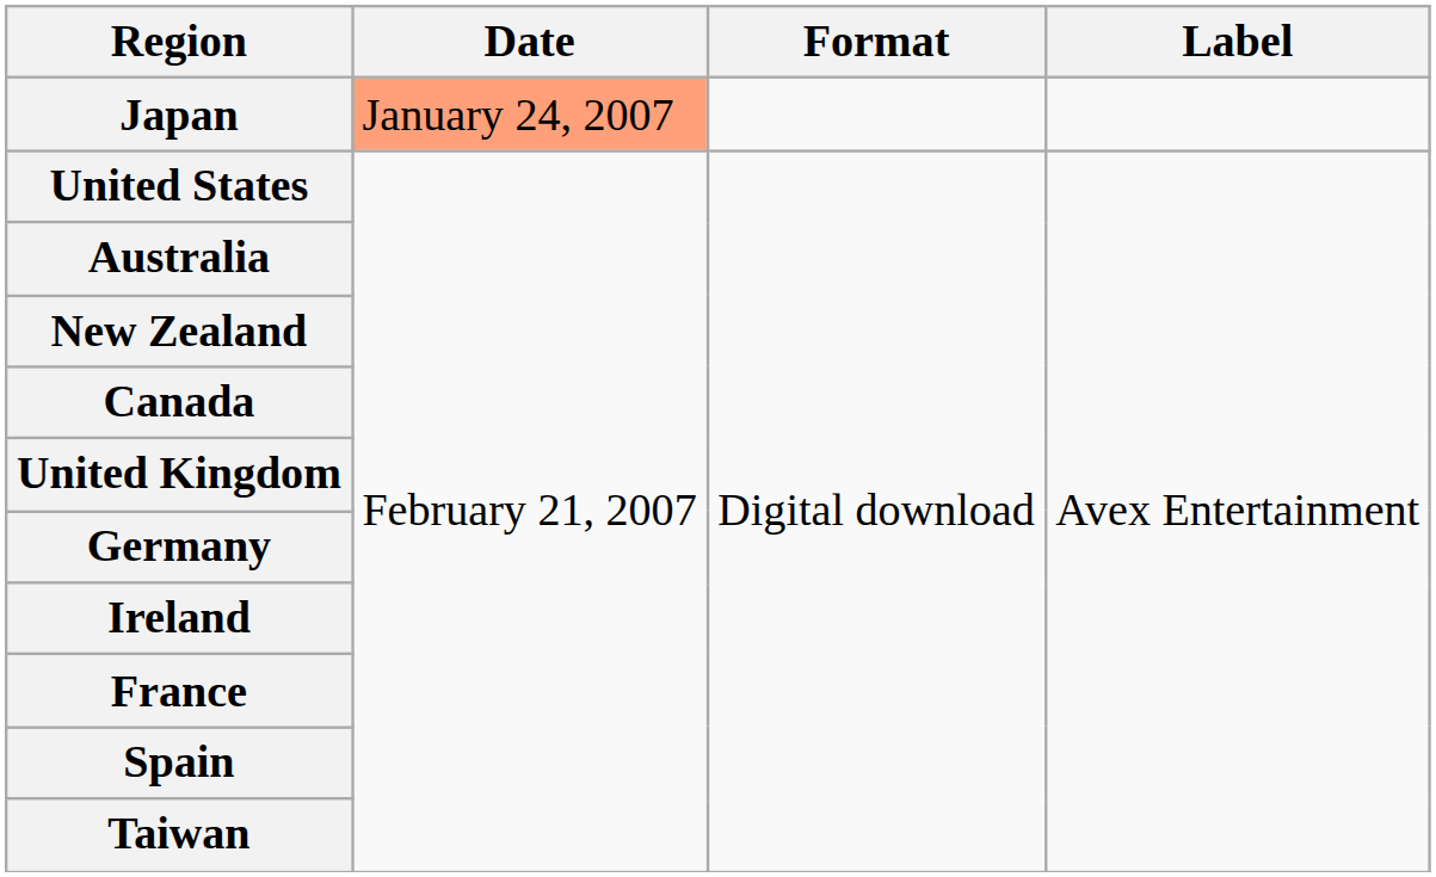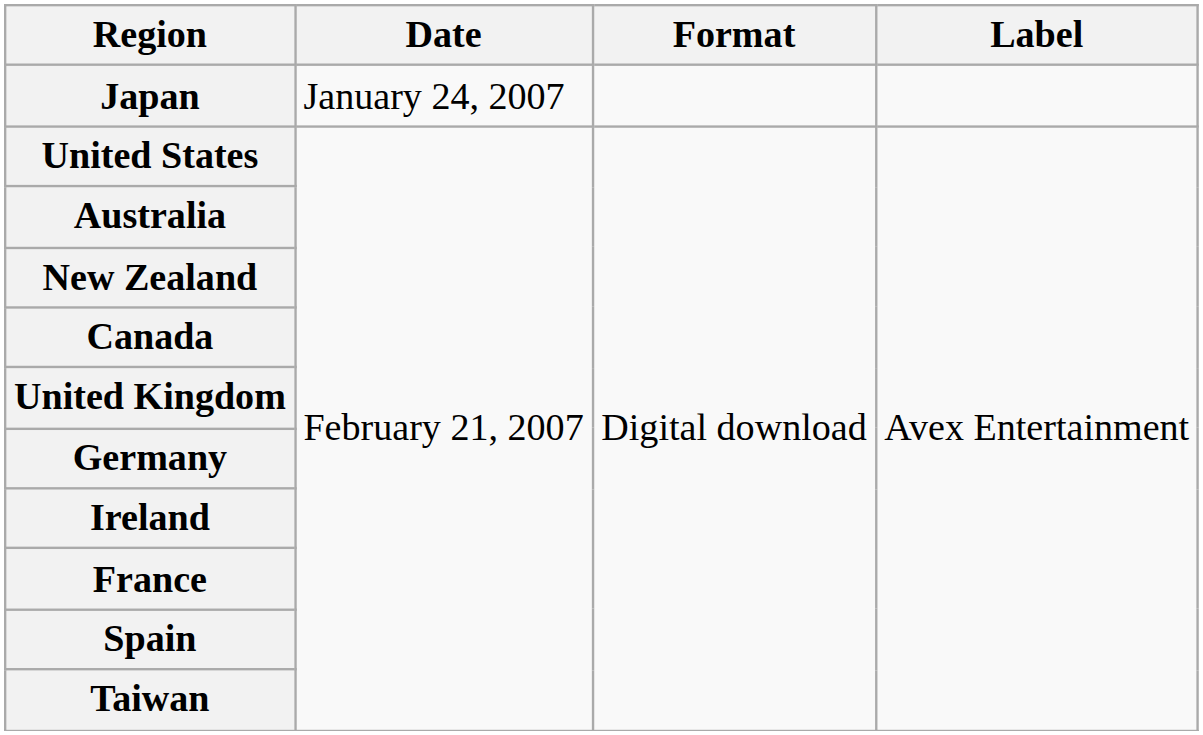Japan | Date: lightsalmon background -> no background
